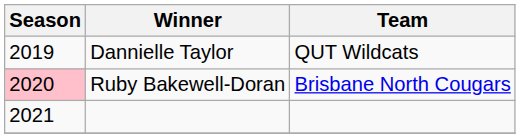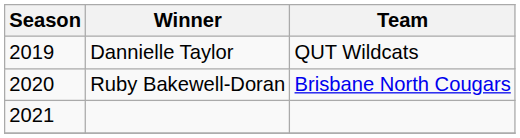Ruby Bakewell-Doran | Season: pink background -> no background
